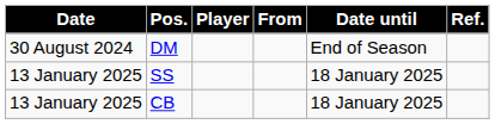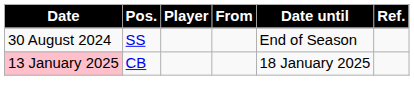- row: 30 August 2024 | DM | End of Season
SS | Date: 13 January 2025 -> 30 August 2024
SS | Date until: 18 January 2025 -> End of Season
CB | Date: no background -> pink background
